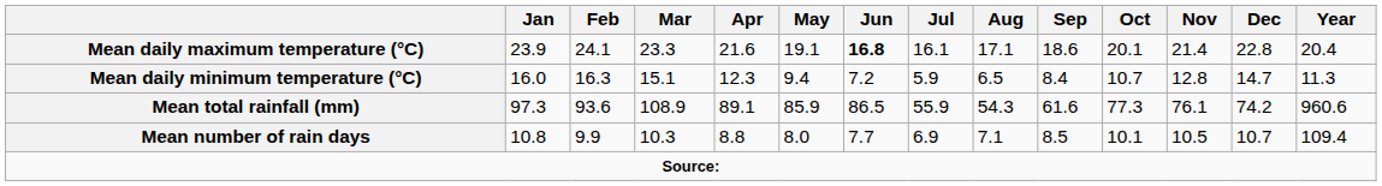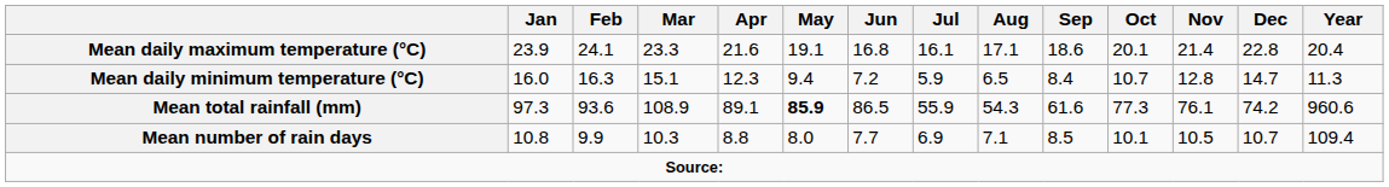Mean daily maximum temperature (°C) | Jun: bold -> normal
Mean total rainfall (mm) | May: normal -> bold
